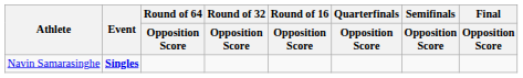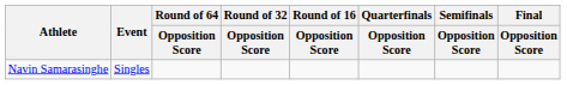Navin Samarasinghe | Event: bold -> normal
